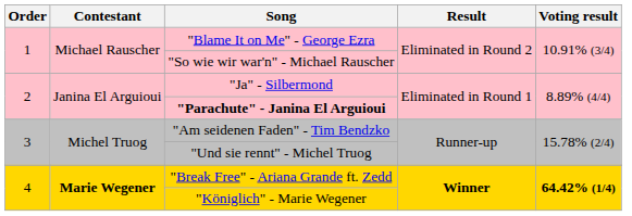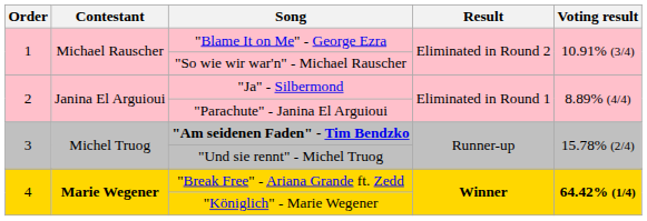"Parachute" - Janina El Arguioui | Song: bold -> normal
"Am seidenen Faden" - Tim Bendzko | Song: normal -> bold
